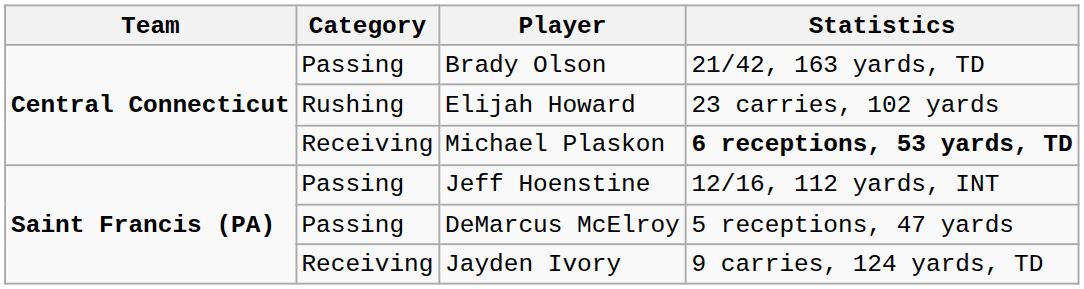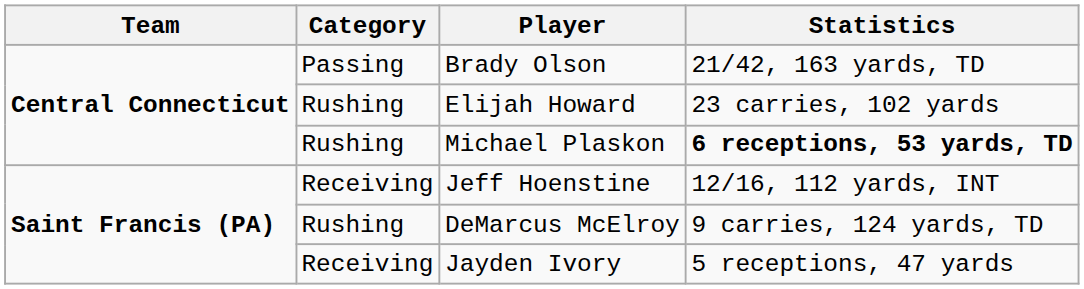Michael Plaskon | Category: Receiving -> Rushing
Jeff Hoenstine | Category: Passing -> Receiving
DeMarcus McElroy | Category: Passing -> Rushing
DeMarcus McElroy | Statistics: 5 receptions, 47 yards -> 9 carries, 124 yards, TD
Jayden Ivory | Statistics: 9 carries, 124 yards, TD -> 5 receptions, 47 yards
